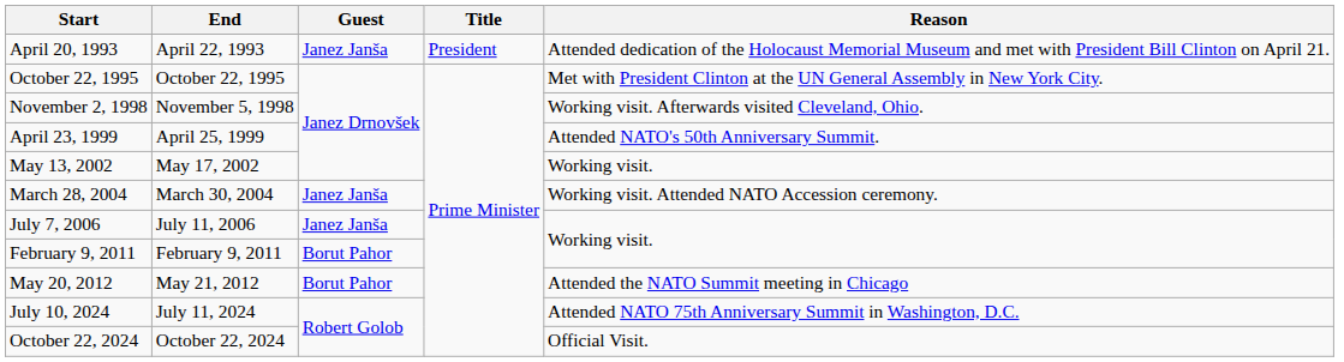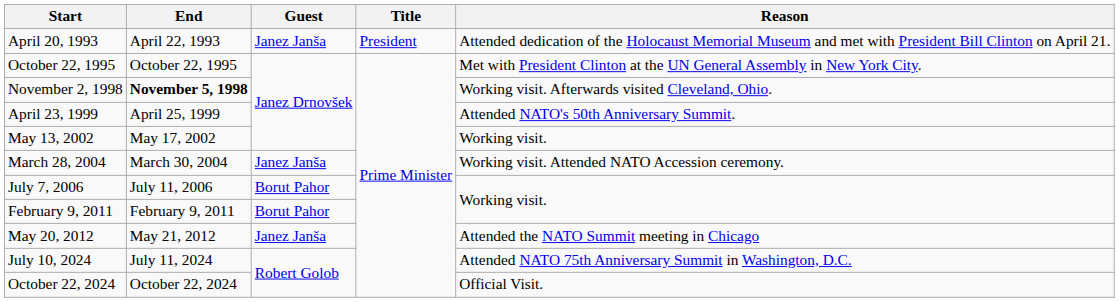November 2, 1998 | End: normal -> bold
July 7, 2006 | Guest: Janez Janša -> Borut Pahor
May 20, 2012 | Guest: Borut Pahor -> Janez Janša
